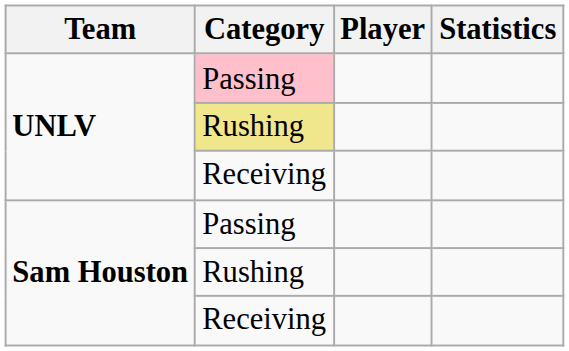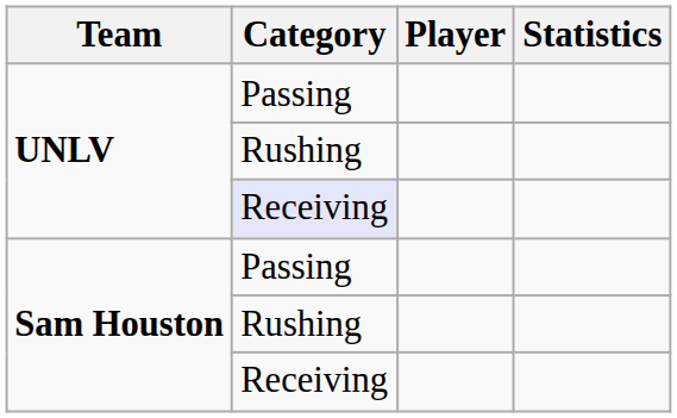UNLV / Passing | Category: pink background -> no background
UNLV / Rushing | Category: khaki background -> no background
UNLV / Receiving | Category: no background -> lavender background
